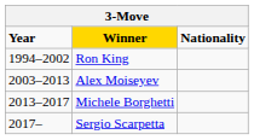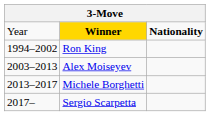Winner | column 1: bold -> normal
